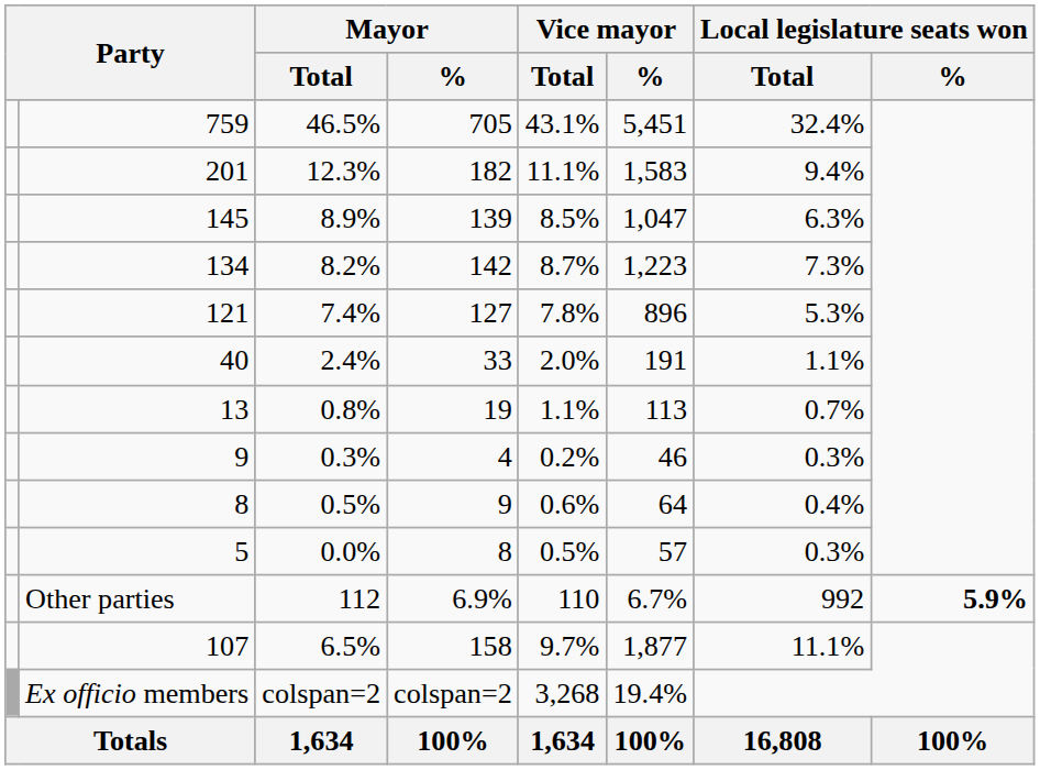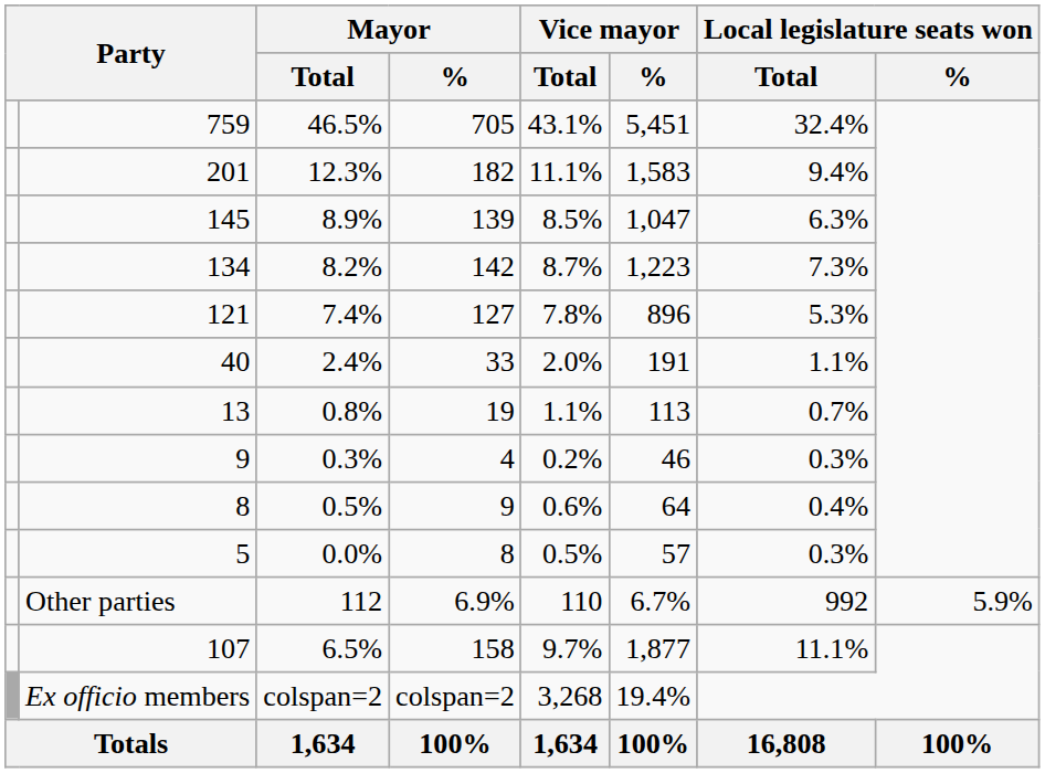Other parties | Local legislature seats won / %: bold -> normal
